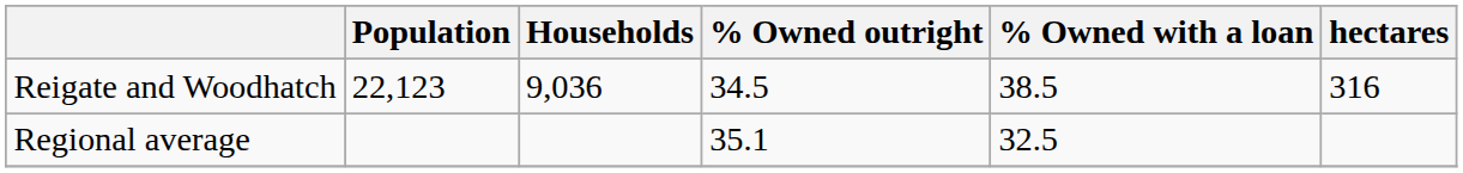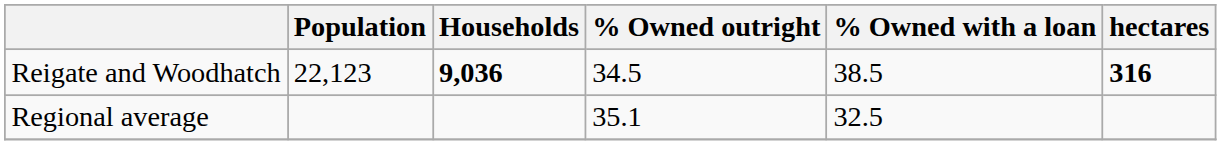Reigate and Woodhatch | Households: normal -> bold
Reigate and Woodhatch | hectares: normal -> bold
